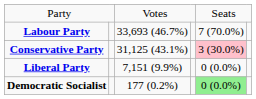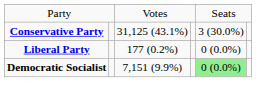- row: Labour Party | 33,693 (46.7%) | 7 (70.0%)
Conservative Party | column 5: pink background -> no background
Liberal Party | column 3: 7,151 (9.9%) -> 177 (0.2%)
Democratic Socialist | column 3: 177 (0.2%) -> 7,151 (9.9%)
